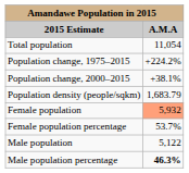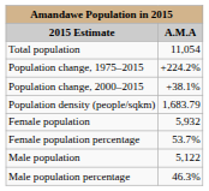Female population | A.M.A: lightsalmon background -> no background
Male population percentage | A.M.A: bold -> normal
